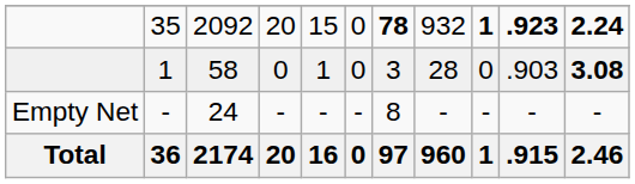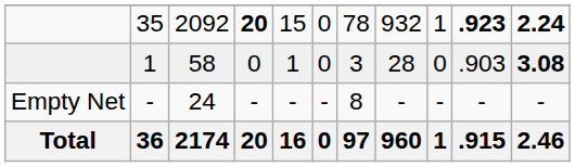35 | column 4: normal -> bold
35 | column 7: bold -> normal
35 | column 9: bold -> normal
